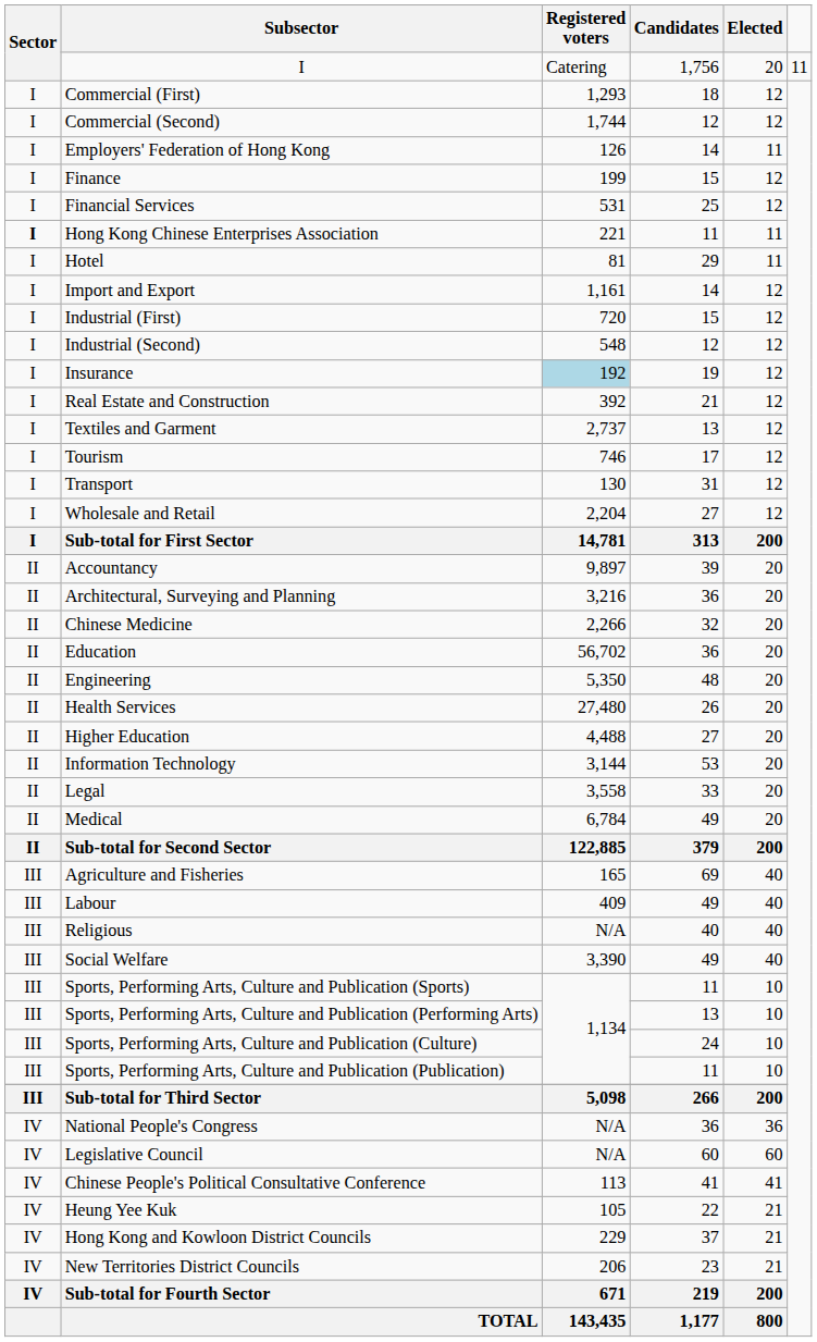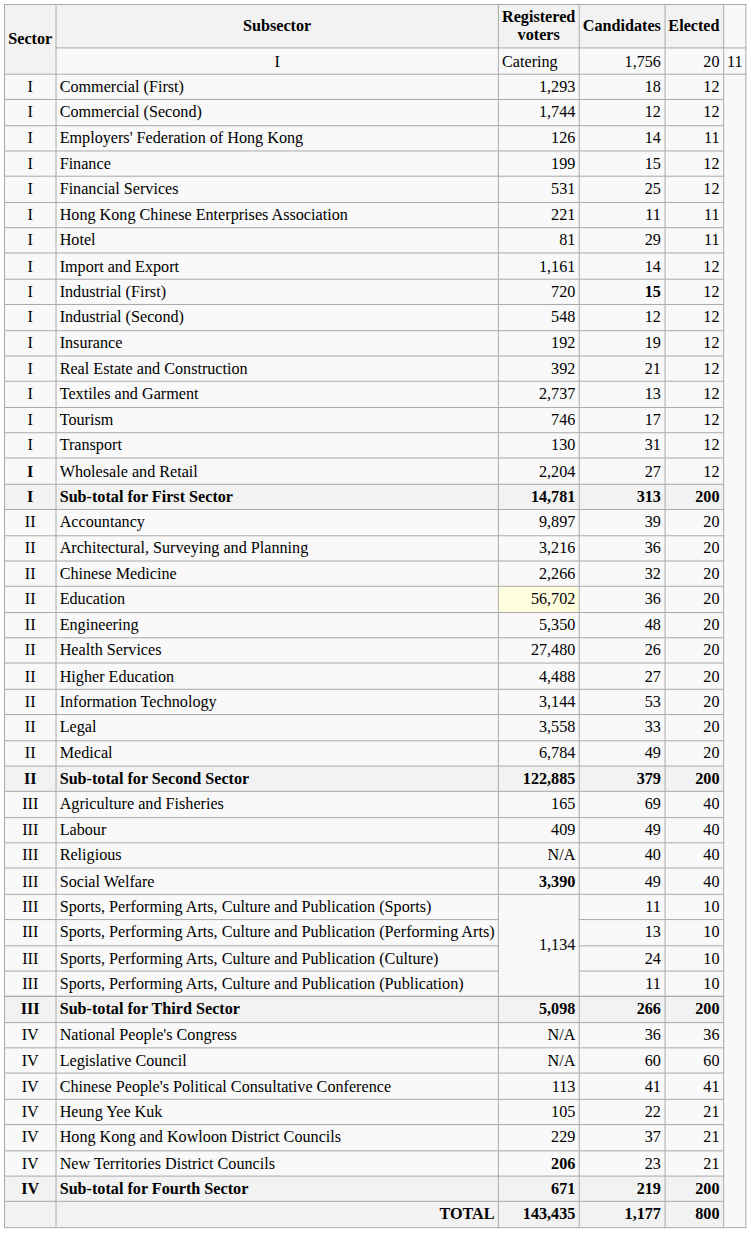Hong Kong Chinese Enterprises Association | Sector: bold -> normal
Industrial (First) | Candidates: normal -> bold
Insurance | Registered voters: lightblue background -> no background
Wholesale and Retail | Sector: normal -> bold
Education | Registered voters: no background -> lightyellow background
Social Welfare | Registered voters: normal -> bold
New Territories District Councils | Registered voters: normal -> bold
